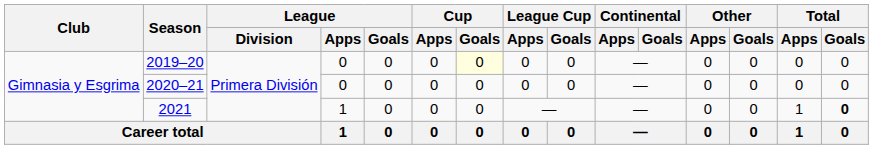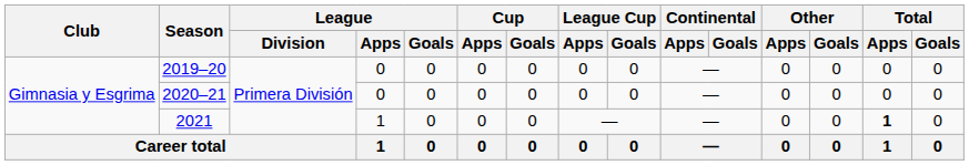2019–20 | Cup / Goals: lightyellow background -> no background
2021 | Total / Apps: normal -> bold
2021 | Total / Goals: bold -> normal
